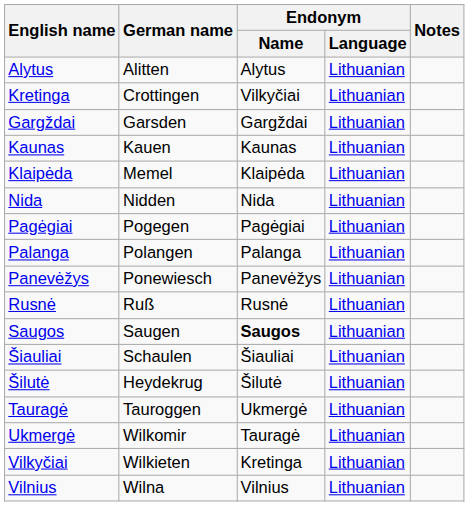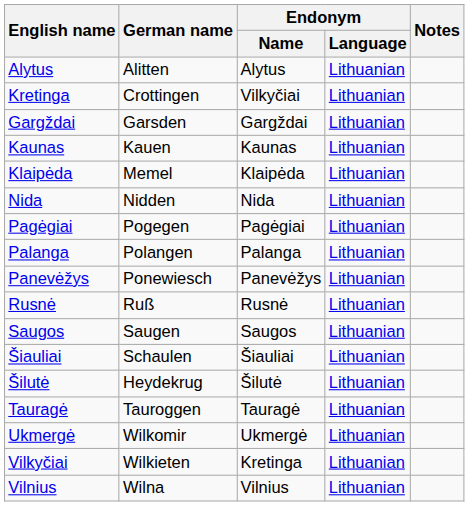row 13 | Endonym / Name: bold -> normal
row 16 | Endonym / Name: Ukmergė -> Tauragė
row 17 | Endonym / Name: Tauragė -> Ukmergė
